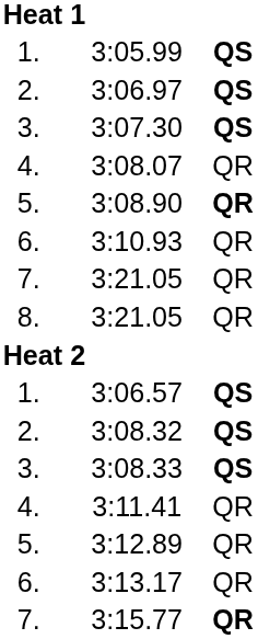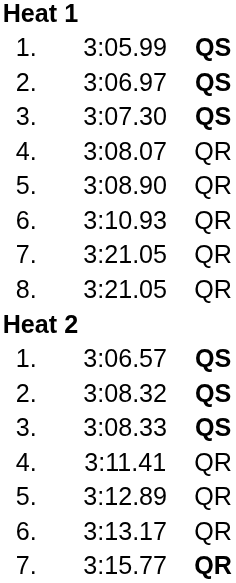3:08.90 | column 3: bold -> normal
